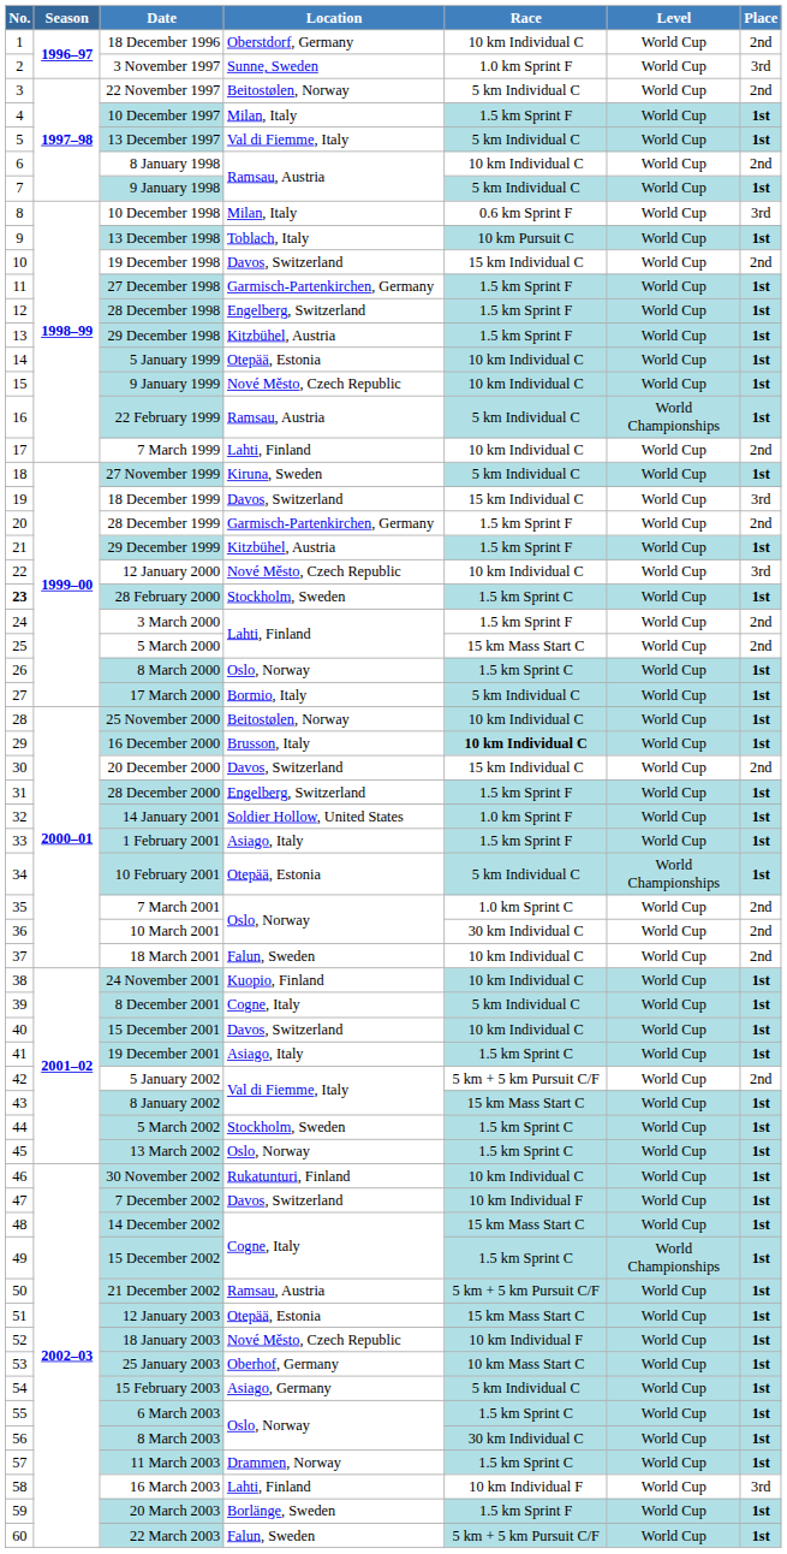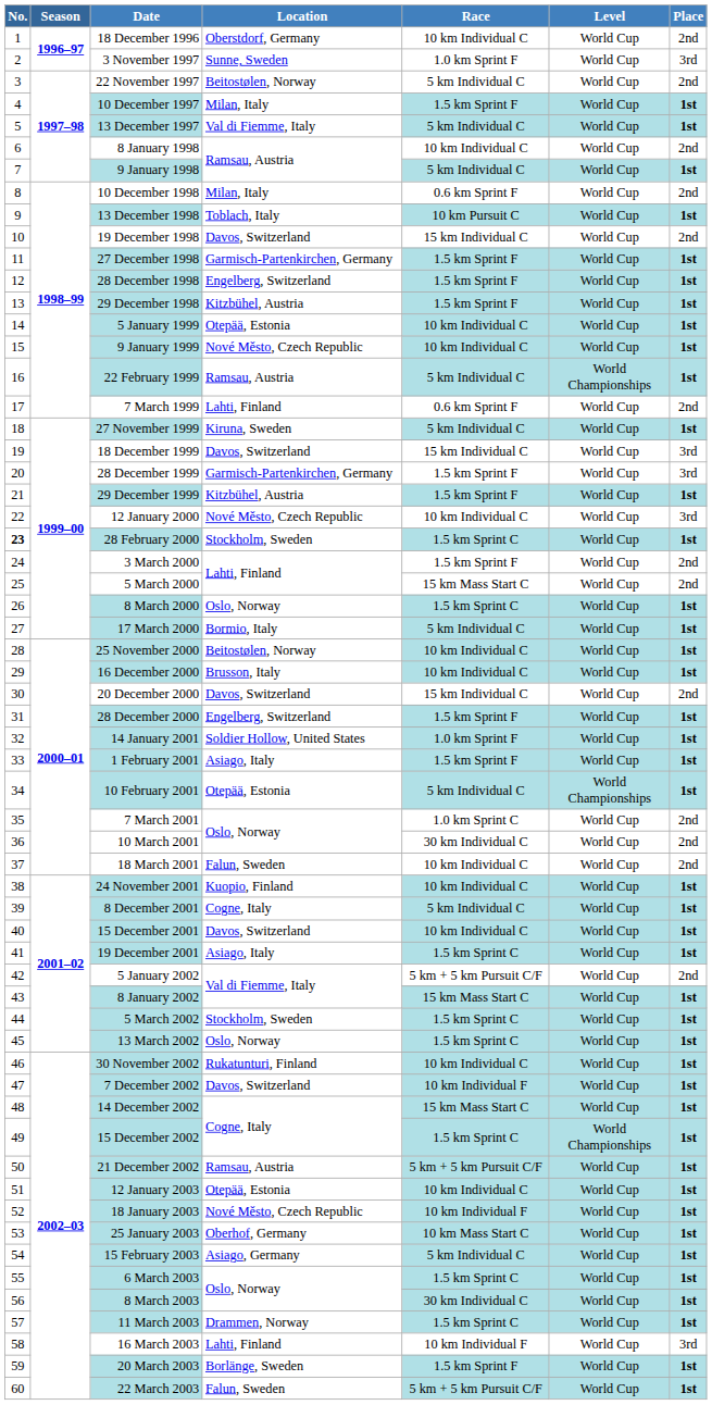10 December 1998 | Place: 3rd -> 2nd
7 March 1999 | Race: 10 km Individual C -> 0.6 km Sprint F
28 December 1999 | Place: 2nd -> 3rd
16 December 2000 | Race: bold -> normal
12 January 2003 | Race: 15 km Mass Start C -> 10 km Individual C
